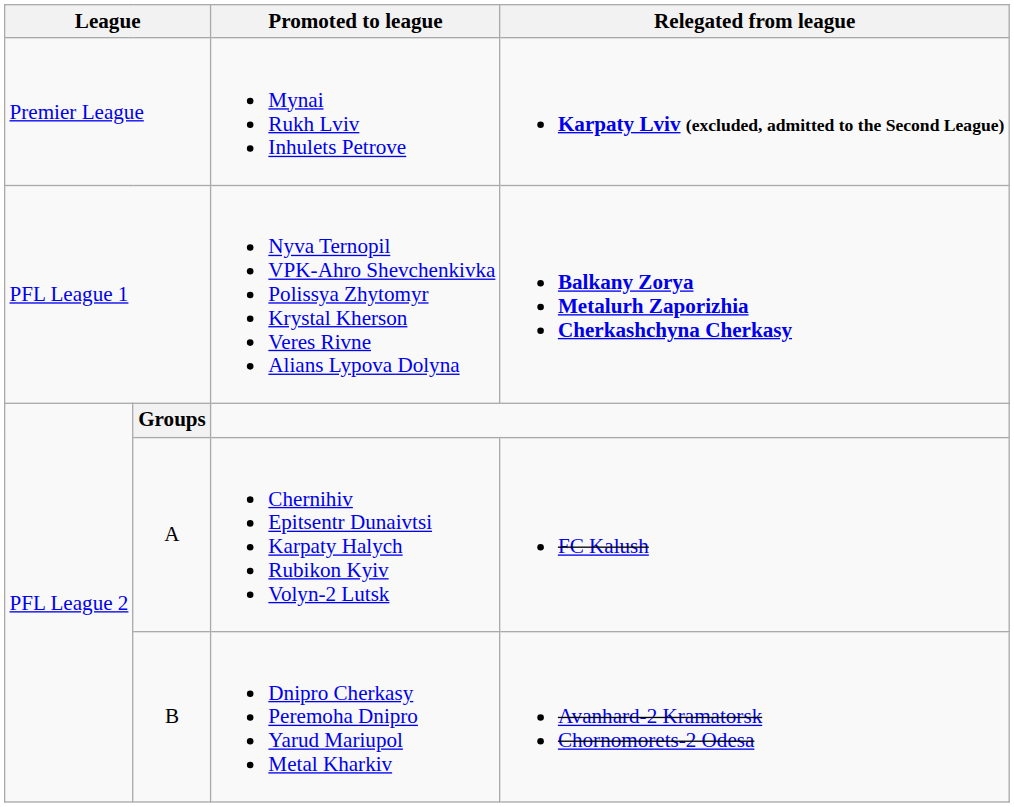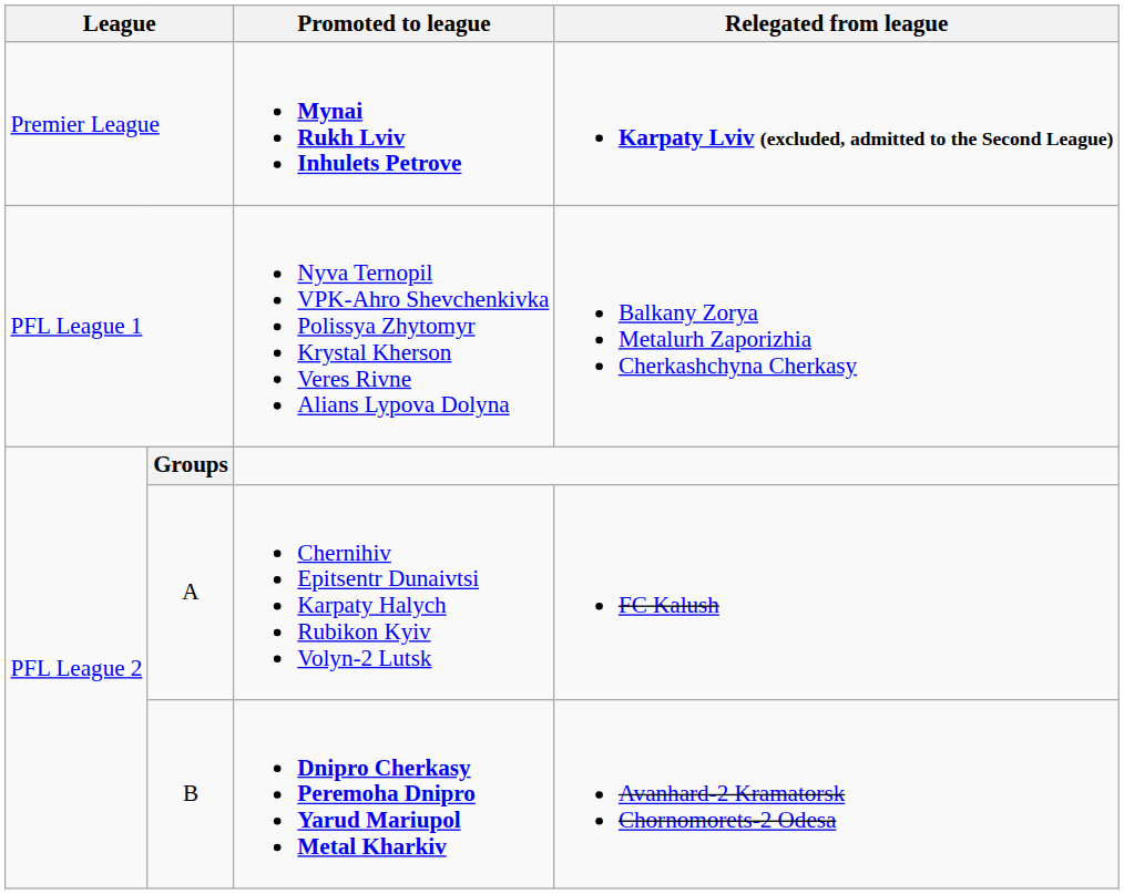Premier League | Promoted to league: normal -> bold
PFL League 1 | Relegated from league: bold -> normal
B | Promoted to league: normal -> bold
